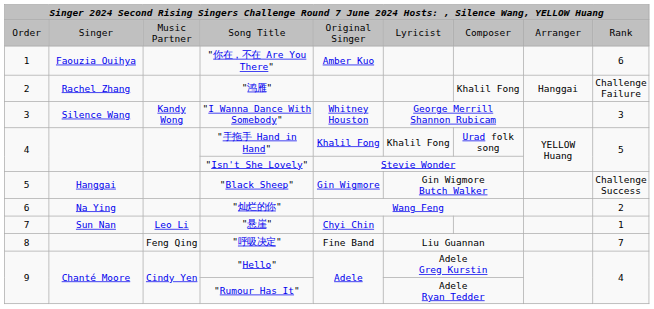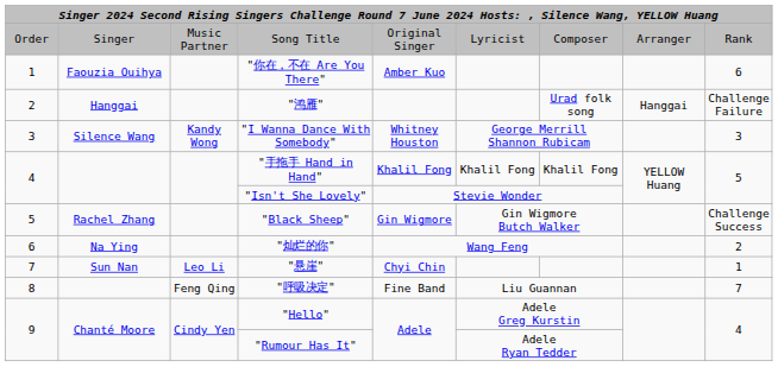"鸿雁" | column 2: Rachel Zhang -> Hanggai
"鸿雁" | column 7: Khalil Fong -> Urad folk song
"手拖手 Hand in Hand" | column 7: Urad folk song -> Khalil Fong
"Black Sheep" | column 2: Hanggai -> Rachel Zhang
